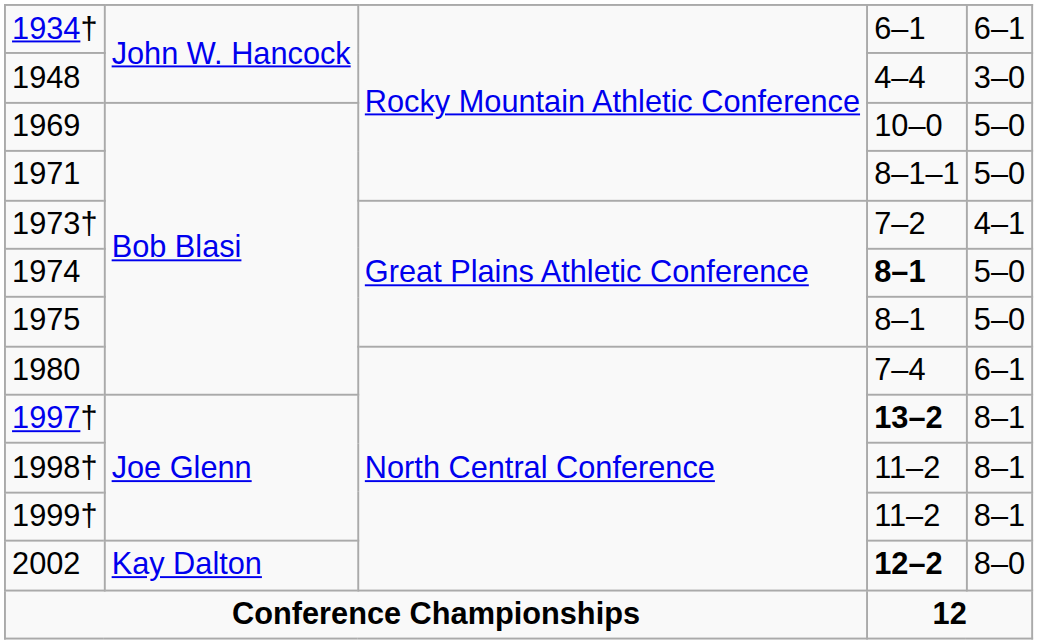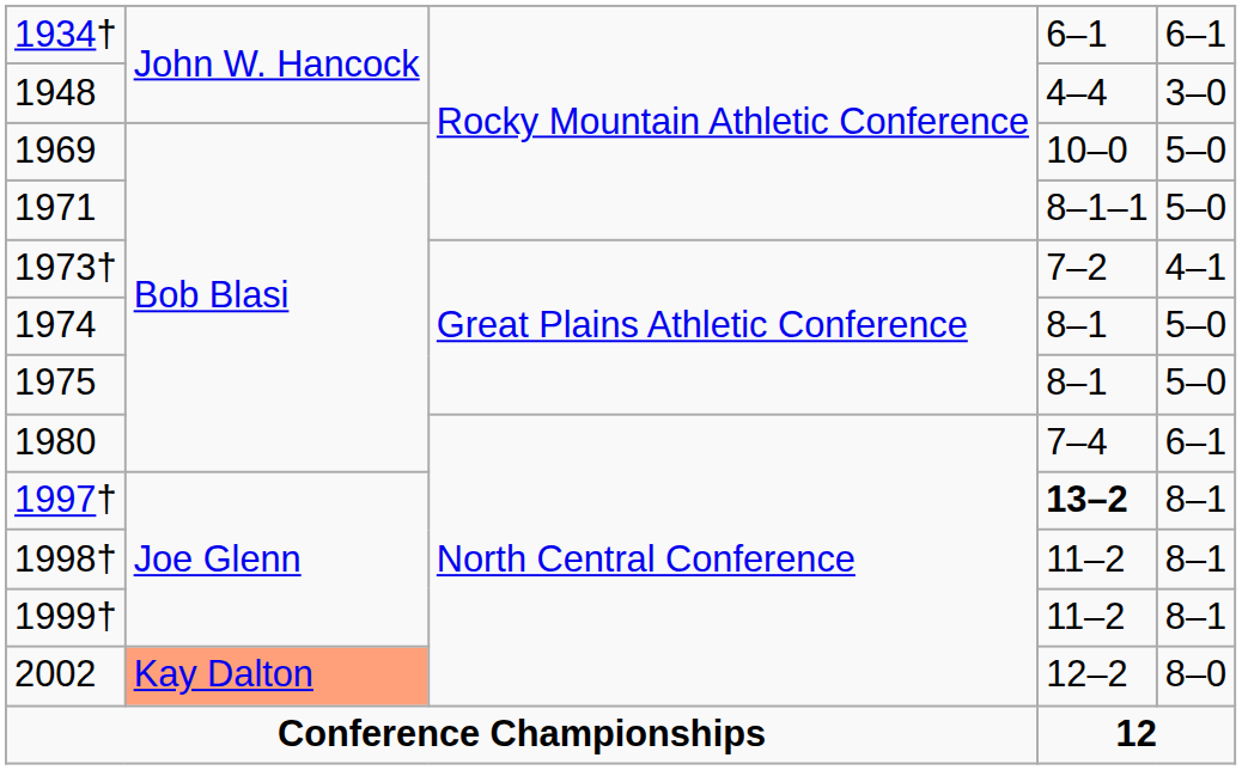1974 | column 4: bold -> normal
2002 | column 2: no background -> lightsalmon background
2002 | column 4: bold -> normal
